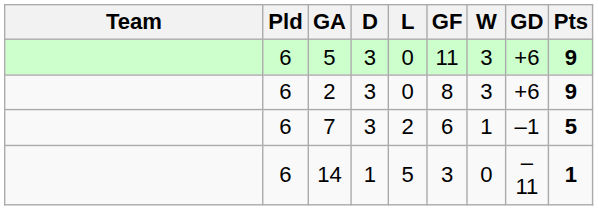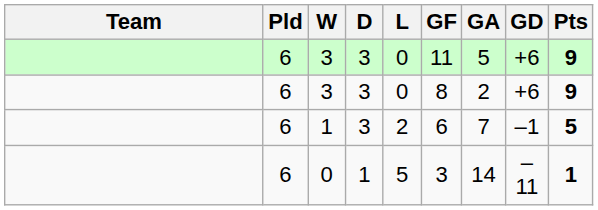columns swapped: W <-> GA
